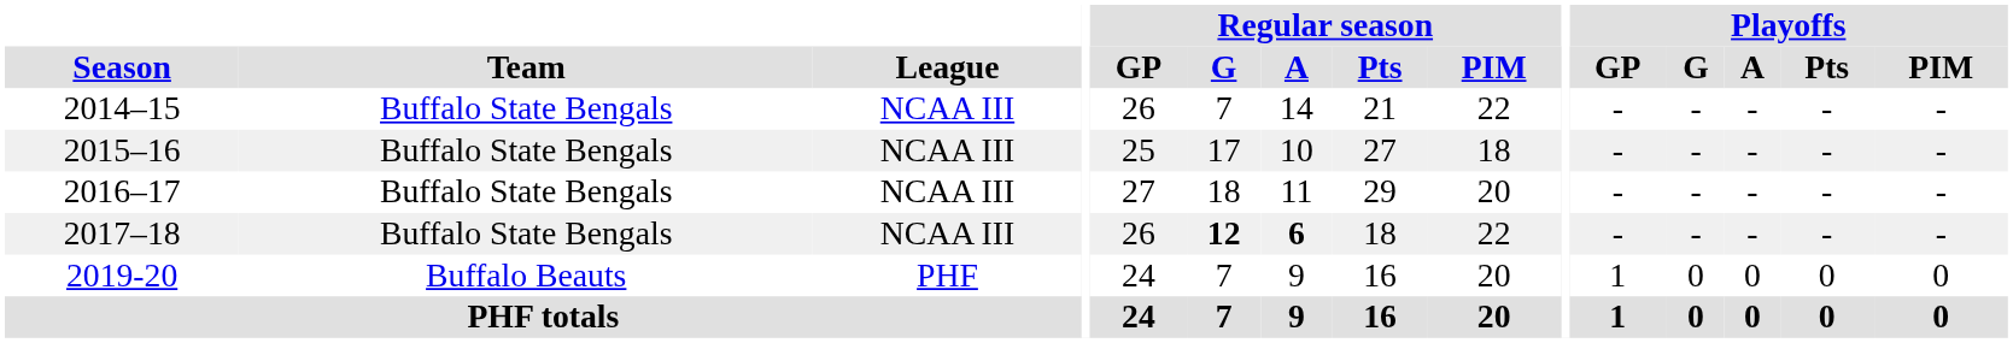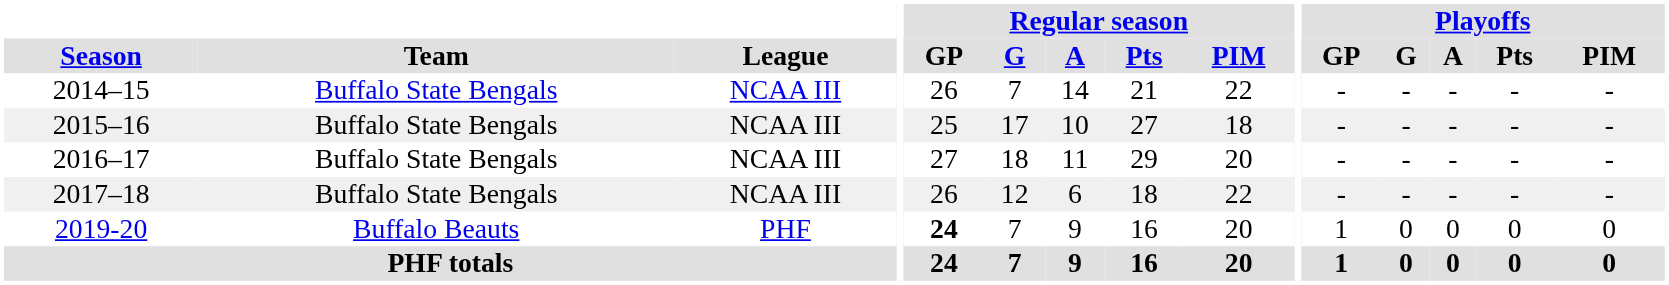2017–18 | Regular season / G: bold -> normal
2017–18 | Regular season / A: bold -> normal
2019-20 | Regular season / GP: normal -> bold
